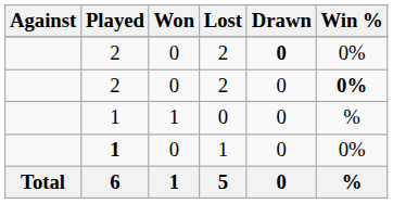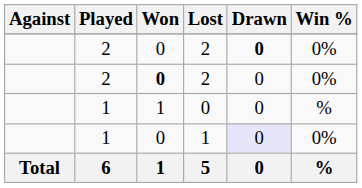row 3 | Won: normal -> bold
row 3 | Win %: bold -> normal
row 5 | Played: bold -> normal
row 5 | Drawn: no background -> lavender background
